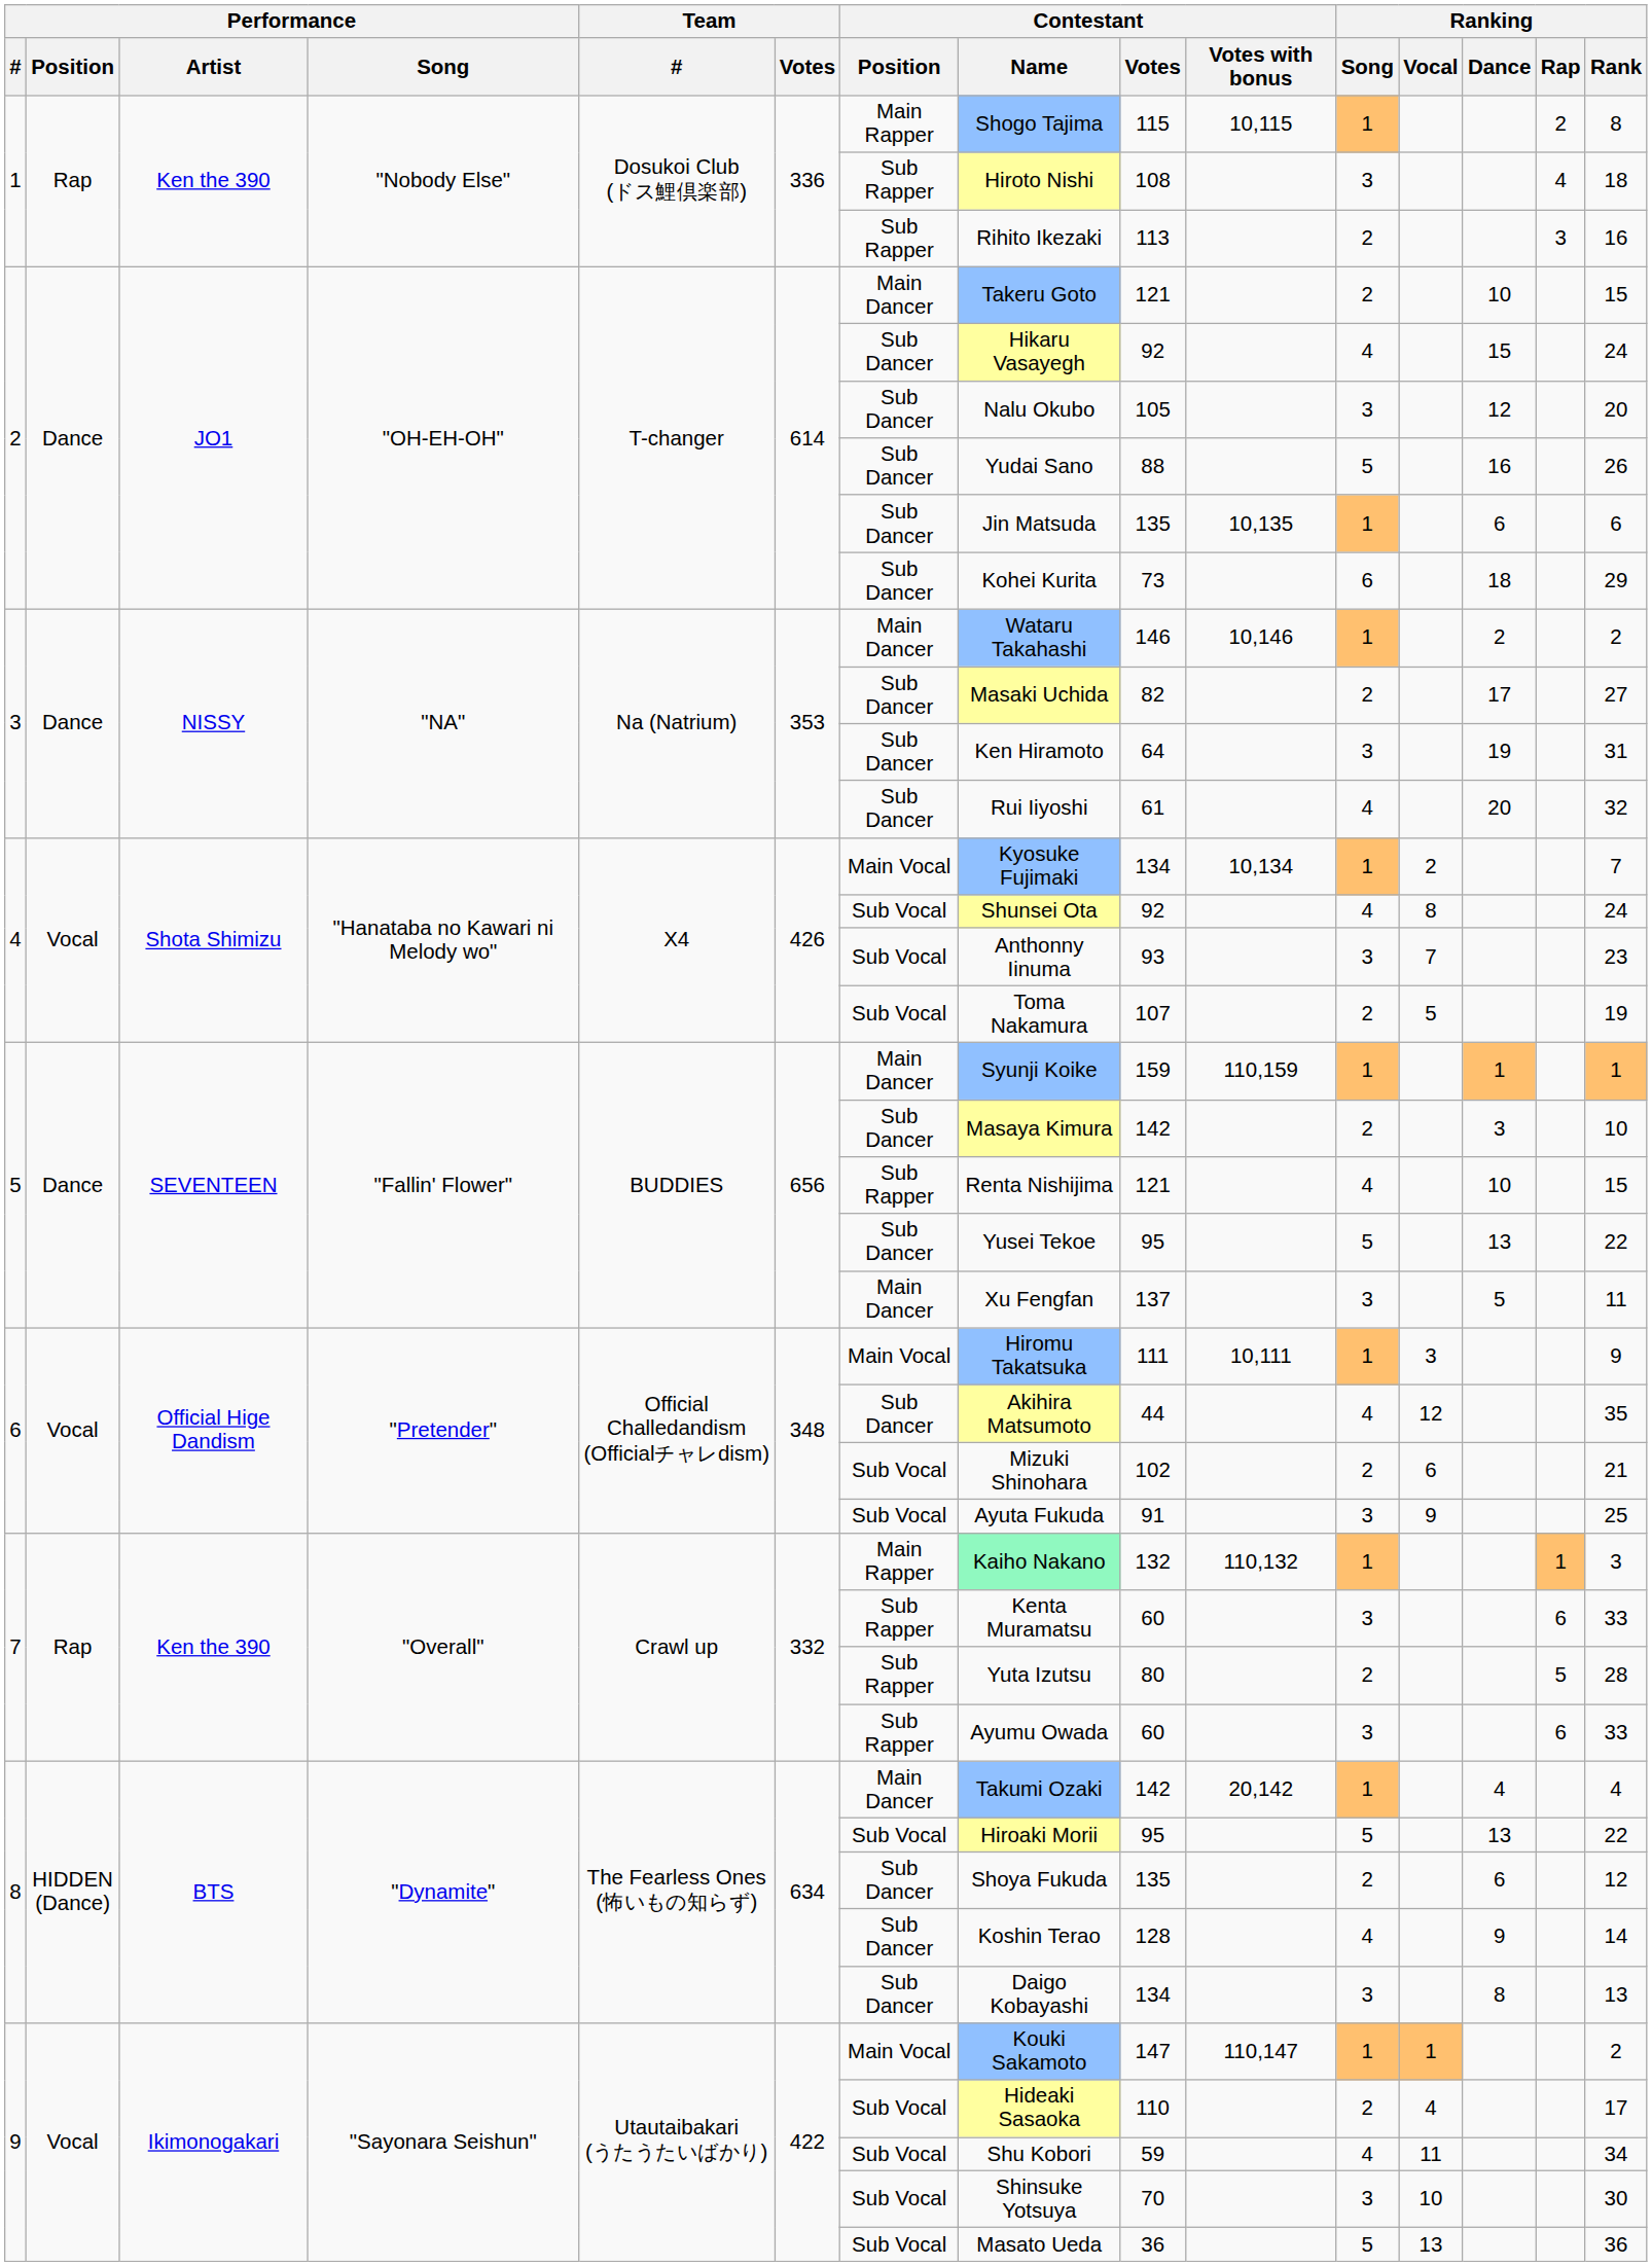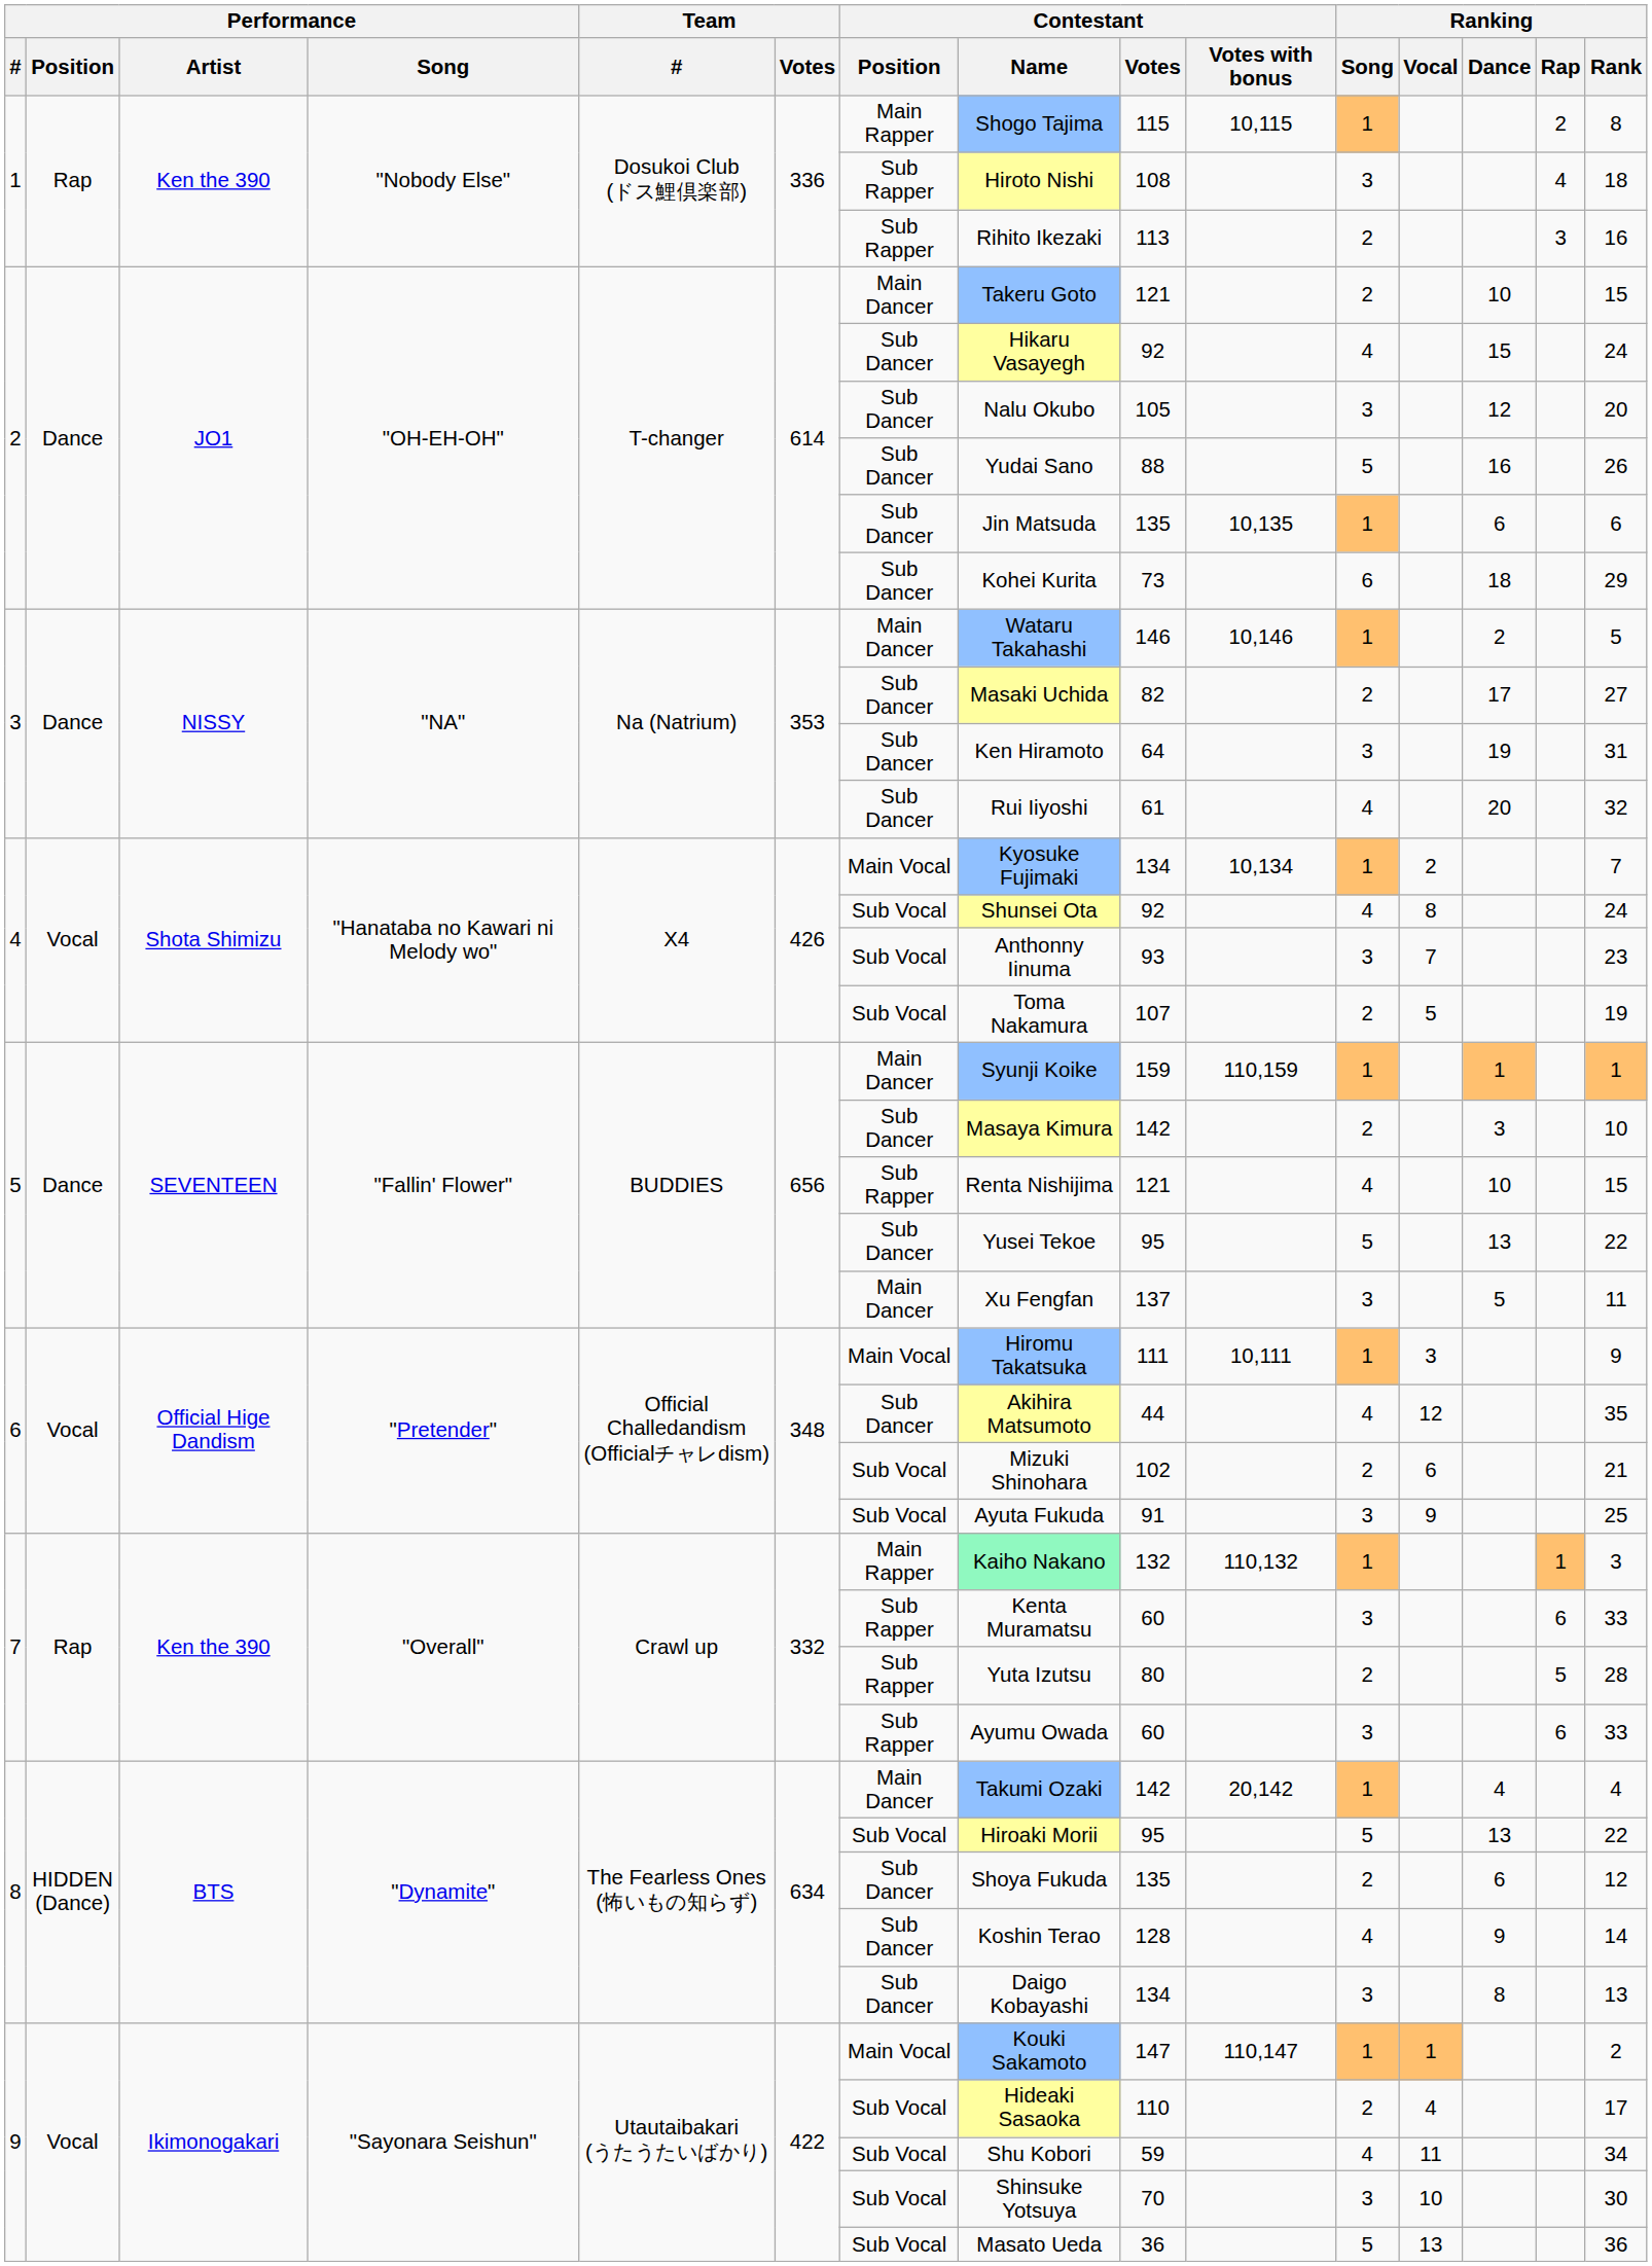row 12 | Ranking / Rank: 2 -> 5
